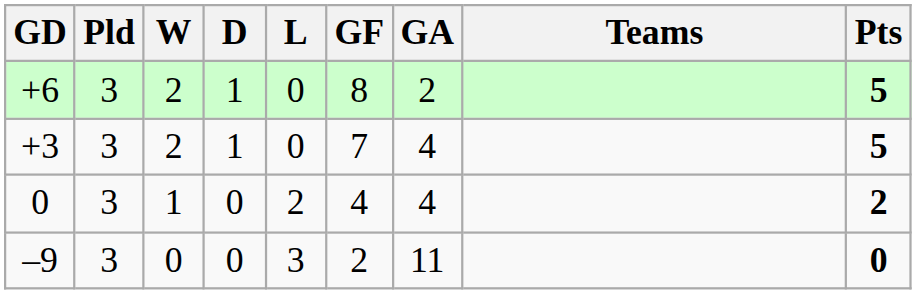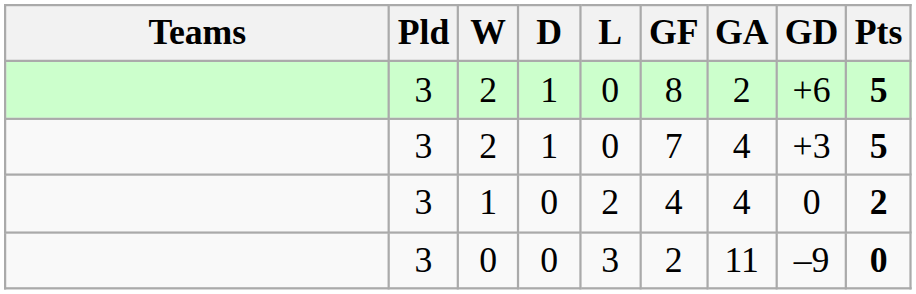columns swapped: Teams <-> GD
